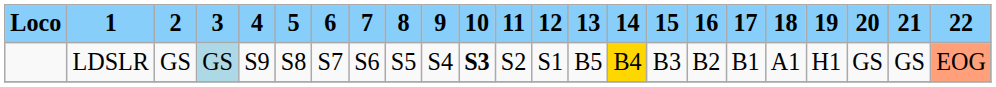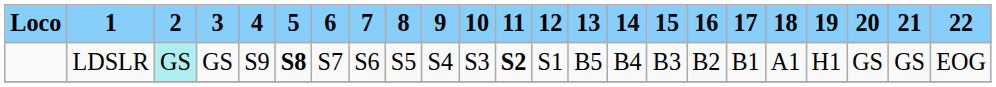LDSLR | 2: no background -> paleturquoise background
LDSLR | 3: lightblue background -> no background
LDSLR | 5: normal -> bold
LDSLR | 10: bold -> normal
LDSLR | 11: normal -> bold
LDSLR | 14: gold background -> no background
LDSLR | 22: lightsalmon background -> no background
